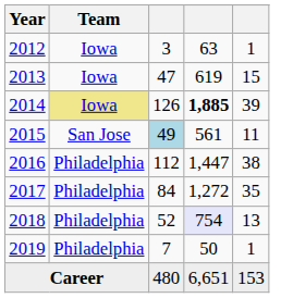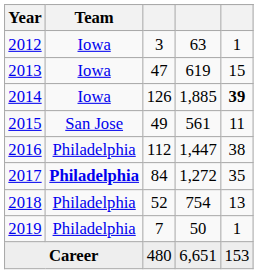2014 | Team: khaki background -> no background
2014 | column 4: bold -> normal
2014 | column 5: normal -> bold
2015 | column 3: lightblue background -> no background
2017 | Team: normal -> bold
2018 | column 4: lavender background -> no background
